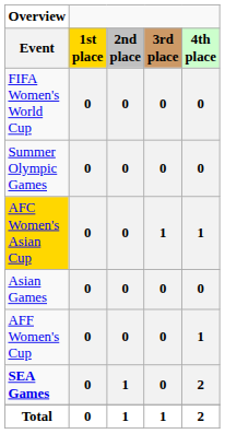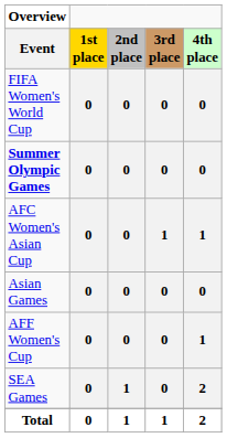Summer Olympic Games | Overview / Event: normal -> bold
AFC Women's Asian Cup | Overview / Event: gold background -> no background
SEA Games | Overview / Event: bold -> normal
